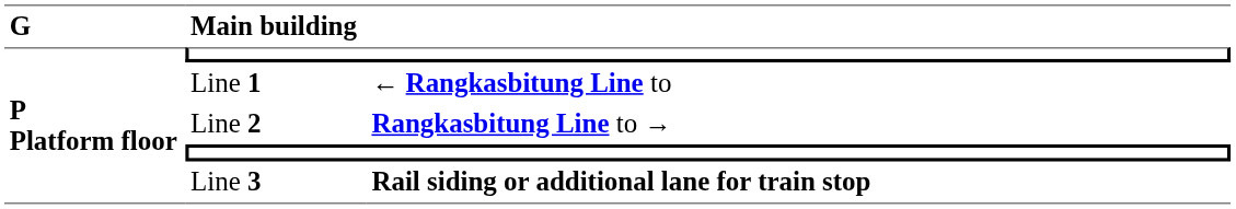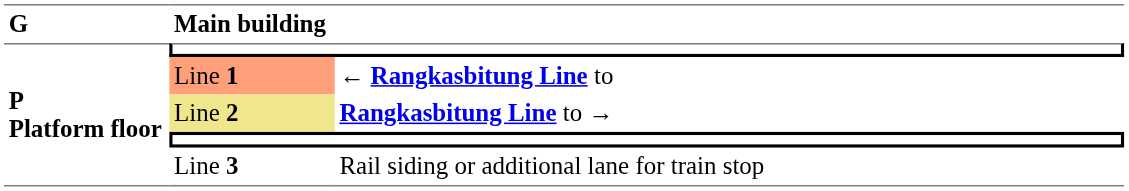Line 1 | column 2: no background -> lightsalmon background
Line 2 | column 2: no background -> khaki background
Line 3 | column 3: bold -> normal
